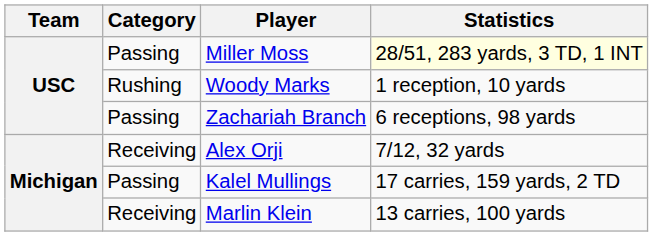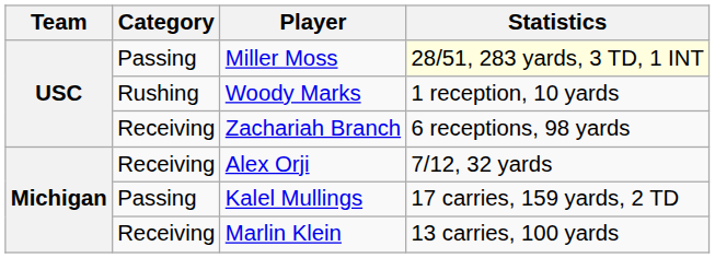Zachariah Branch | Category: Passing -> Receiving
